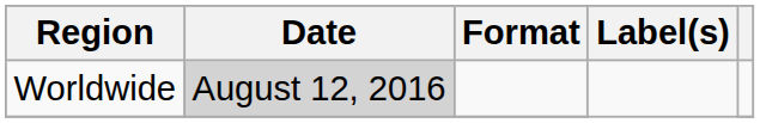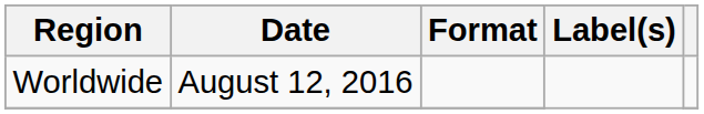Worldwide | Date: lightgrey background -> no background
